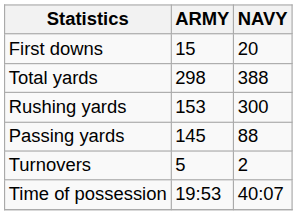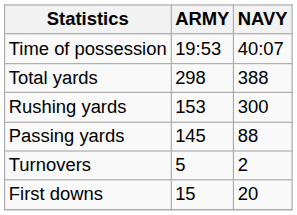rows swapped: First downs <-> Time of possession
